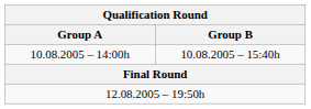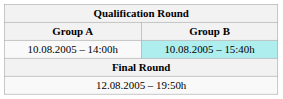10.08.2005 – 14:00h | Group B: no background -> paleturquoise background
